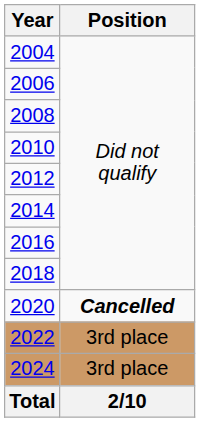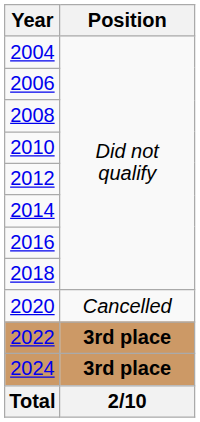2020 | Position: bold -> normal
2022 | Position: normal -> bold
2024 | Position: normal -> bold
